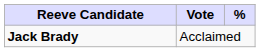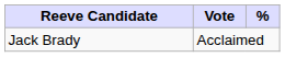Jack Brady | Reeve Candidate: bold -> normal
